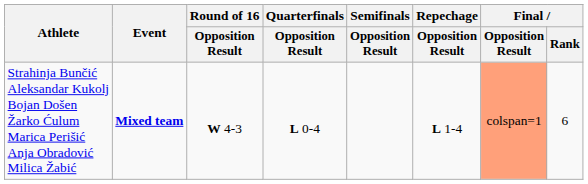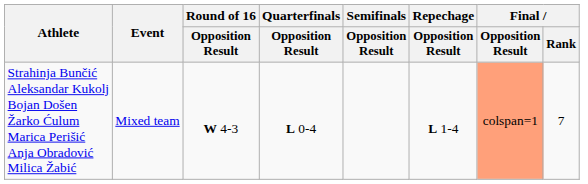row 3 | Event: bold -> normal
row 3 | Final / Rank: 6 -> 7
